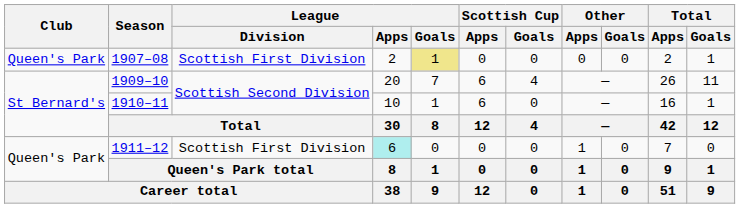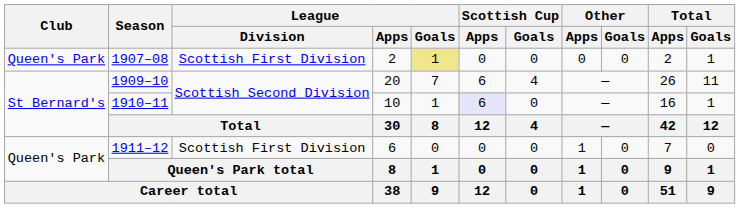1910–11 | Scottish Cup / Apps: no background -> lavender background
1911–12 | League / Apps: paleturquoise background -> no background
